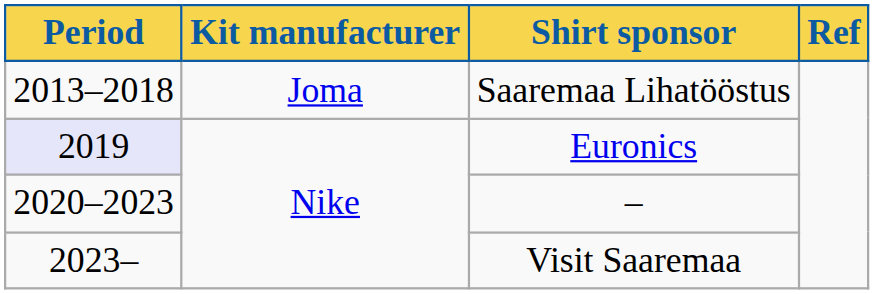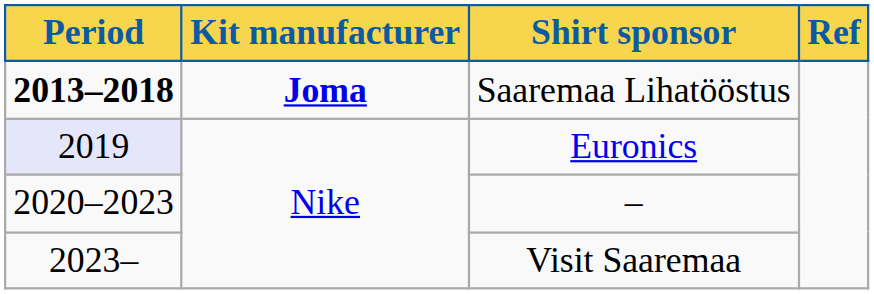Saaremaa Lihatööstus | Period: normal -> bold
Saaremaa Lihatööstus | Kit manufacturer: normal -> bold
